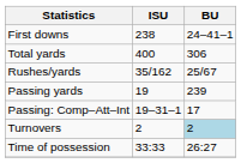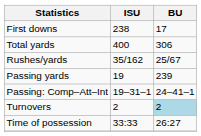First downs | BU: 24–41–1 -> 17
Passing: Comp–Att–Int | BU: 17 -> 24–41–1
